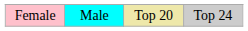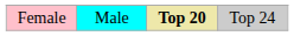Female | column 3: normal -> bold
